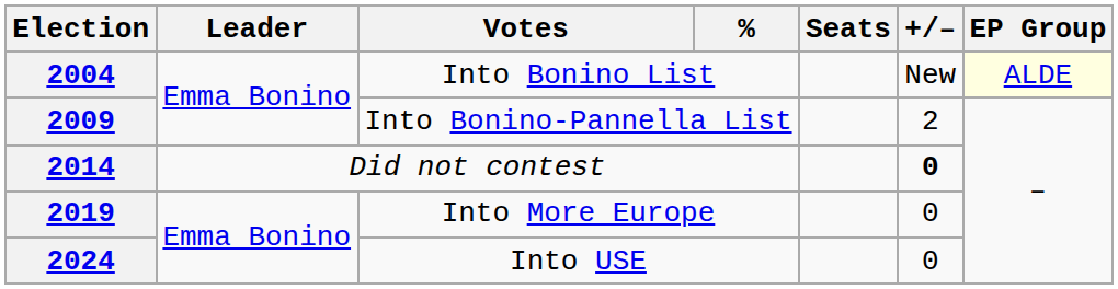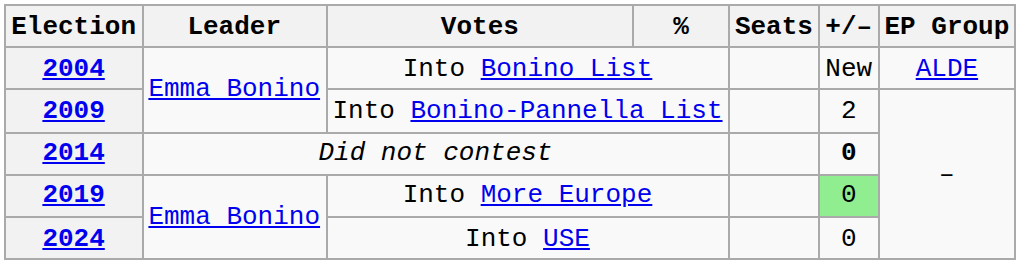2004 | EP Group: lightyellow background -> no background
2019 | +/–: no background -> lightgreen background
